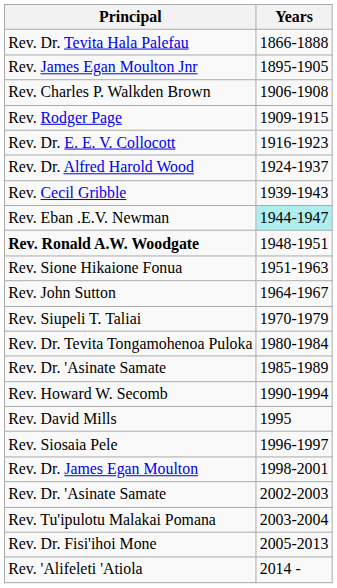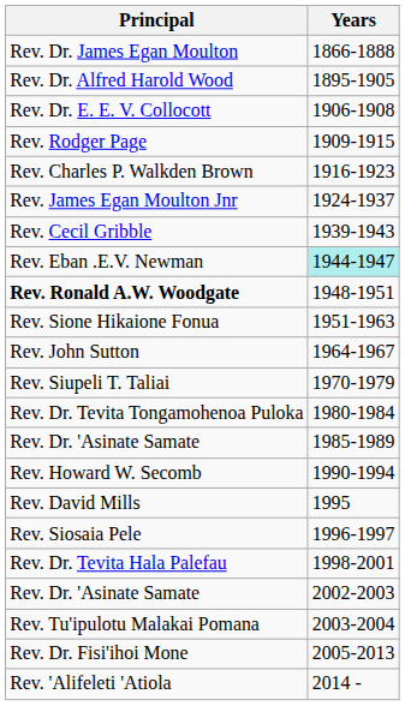row 2 | Principal: Rev. Dr. Tevita Hala Palefau -> Rev. Dr. James Egan Moulton
row 3 | Principal: Rev. James Egan Moulton Jnr -> Rev. Dr. Alfred Harold Wood
row 4 | Principal: Rev. Charles P. Walkden Brown -> Rev. Dr. E. E. V. Collocott
row 6 | Principal: Rev. Dr. E. E. V. Collocott -> Rev. Charles P. Walkden Brown
row 7 | Principal: Rev. Dr. Alfred Harold Wood -> Rev. James Egan Moulton Jnr
row 19 | Principal: Rev. Dr. James Egan Moulton -> Rev. Dr. Tevita Hala Palefau
